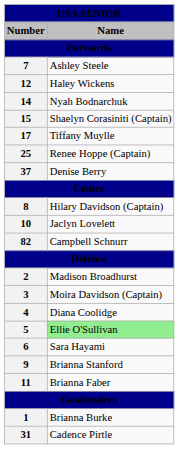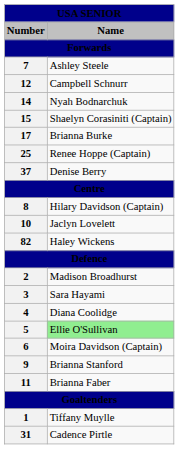12 | USA SENIOR / Name / Forwards: Haley Wickens -> Campbell Schnurr
17 | USA SENIOR / Name / Forwards: Tiffany Muylle -> Brianna Burke
82 | USA SENIOR / Name / Forwards: Campbell Schnurr -> Haley Wickens
3 | USA SENIOR / Name / Forwards: Moira Davidson (Captain) -> Sara Hayami
6 | USA SENIOR / Name / Forwards: Sara Hayami -> Moira Davidson (Captain)
1 | USA SENIOR / Name / Forwards: Brianna Burke -> Tiffany Muylle
